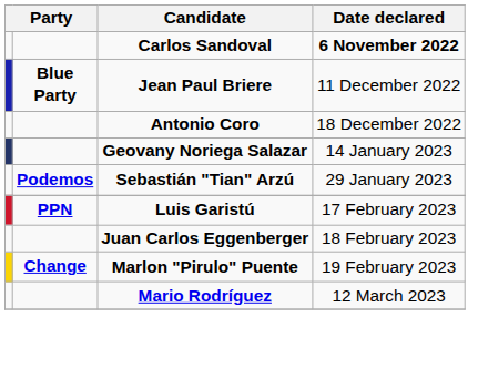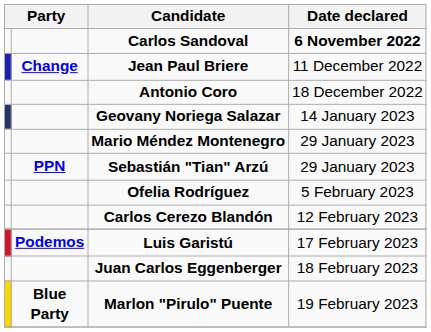Jean Paul Briere | column 2: Blue Party -> Change
+ row: Mario Méndez Montenegro | 29 January 2023
Sebastián "Tian" Arzú | column 2: Podemos -> PPN
+ row: Ofelia Rodríguez | 5 February 2023
+ row: Carlos Cerezo Blandón | 12 February 2023
Luis Garistú | column 2: PPN -> Podemos
Marlon "Pirulo" Puente | column 2: Change -> Blue Party
- row: Mario Rodríguez | 12 March 2023
